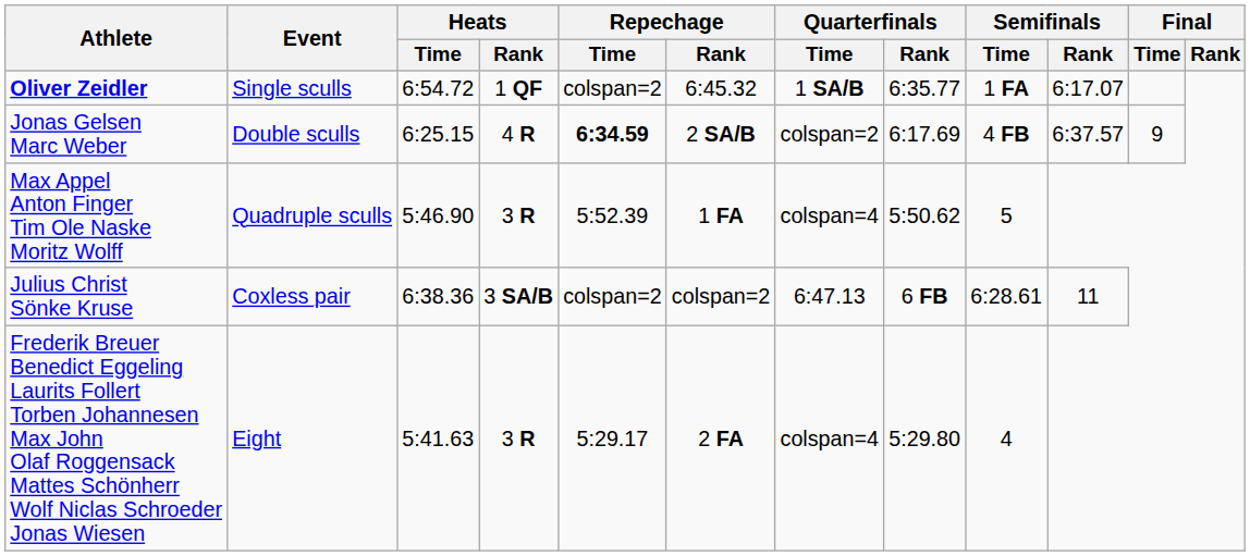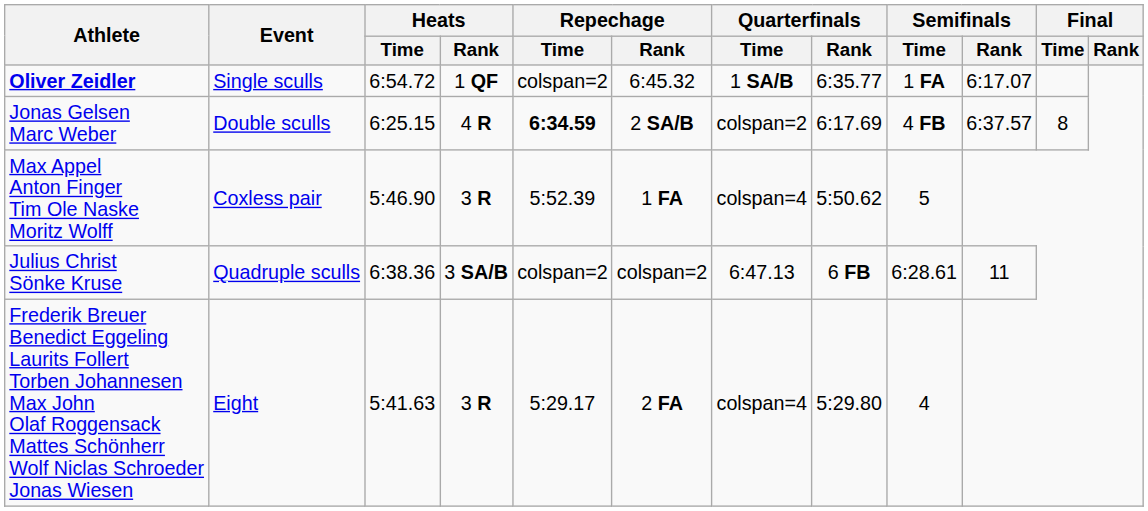Jonas Gelsen Marc Weber | Final / Time: 9 -> 8
Max Appel Anton Finger Tim Ole Naske Moritz Wolff | Event: Quadruple sculls -> Coxless pair
Julius Christ Sönke Kruse | Event: Coxless pair -> Quadruple sculls
